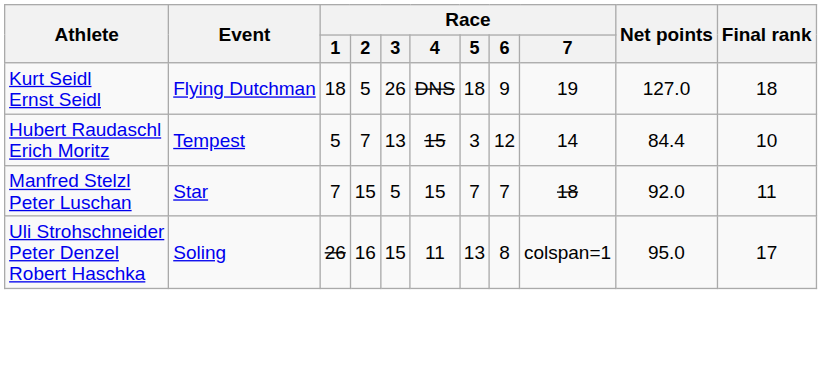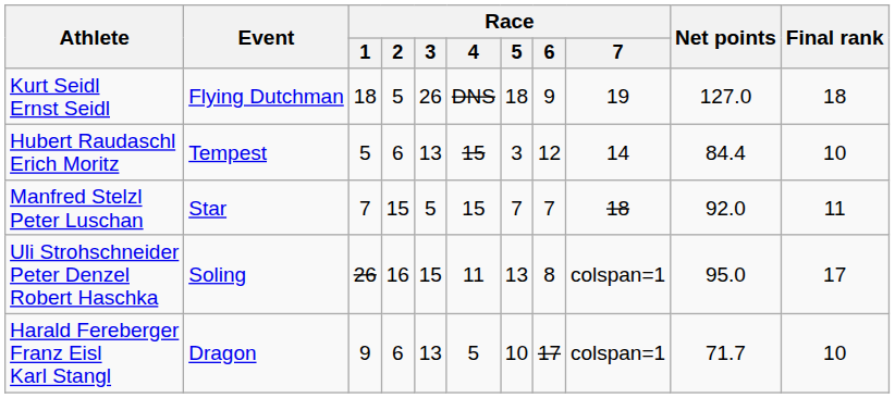Hubert Raudaschl Erich Moritz | Race / 2: 7 -> 6
+ row: Harald Fereberger Franz Eisl Karl Stangl | Dragon | 9 | 6 | 13 | 5 | 10 | 17 | colspan=1 | 71.7 | 10
